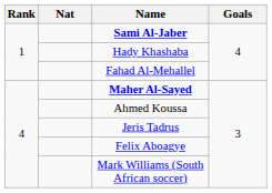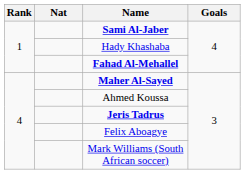Fahad Al-Mehallel | Name: normal -> bold
Jeris Tadrus | Name: normal -> bold
